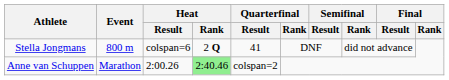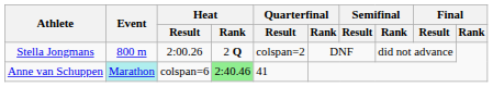Stella Jongmans | Heat / Result: colspan=6 -> 2:00.26
Stella Jongmans | Quarterfinal / Result: 41 -> colspan=2
Anne van Schuppen | Event: no background -> paleturquoise background
Anne van Schuppen | Heat / Result: 2:00.26 -> colspan=6
Anne van Schuppen | Quarterfinal / Result: colspan=2 -> 41
